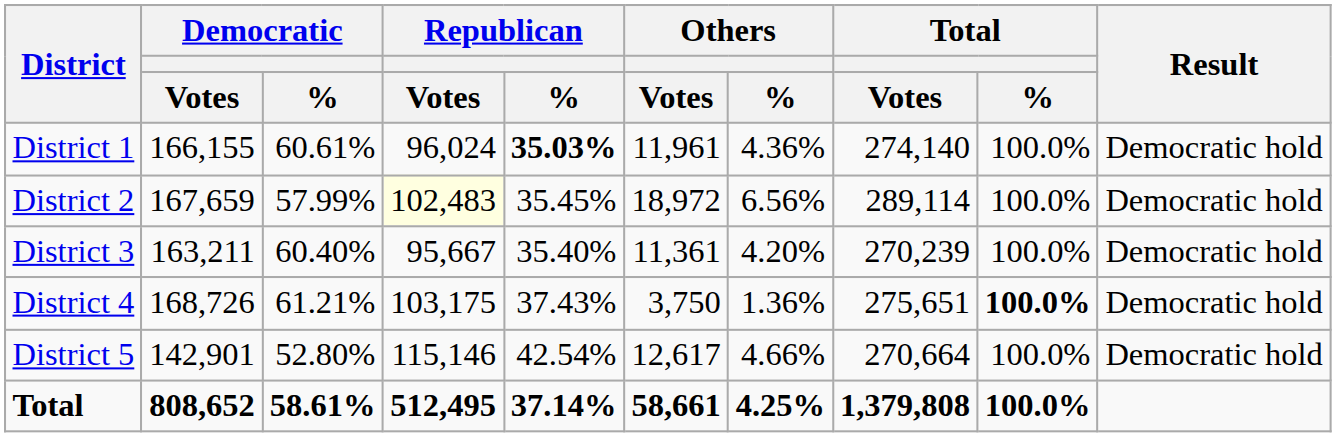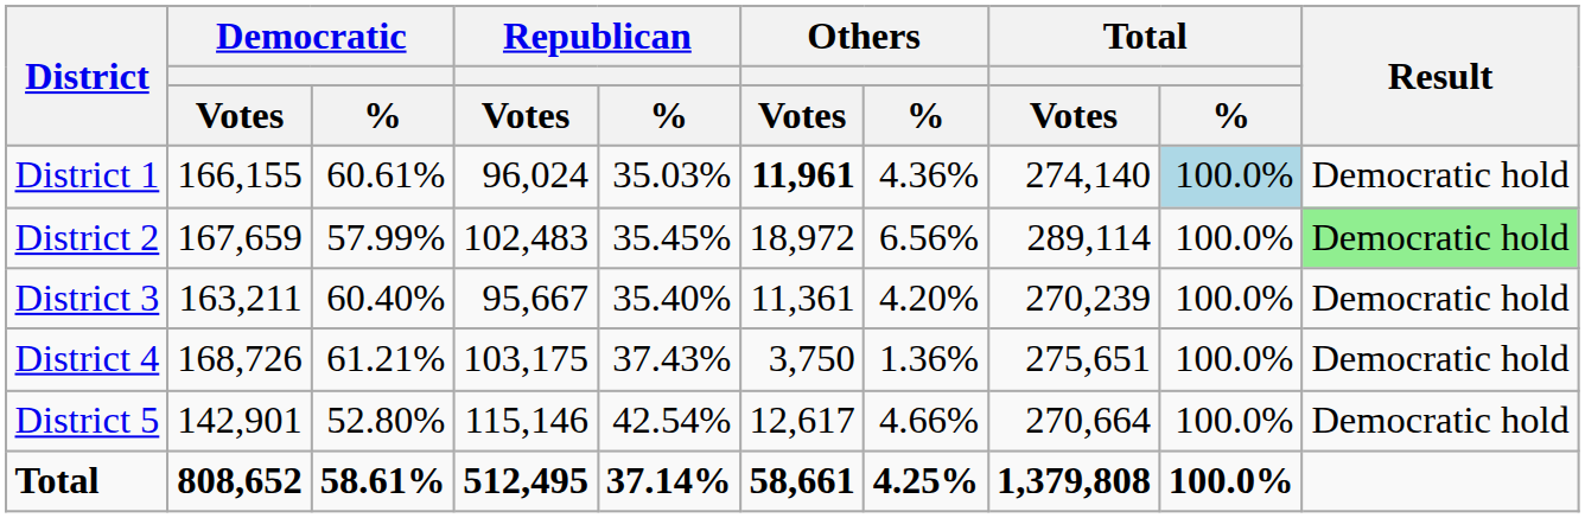District 1 | Republican / %: bold -> normal
District 1 | Others / Votes: normal -> bold
District 1 | Total / %: no background -> lightblue background
District 2 | Republican / Votes: lightyellow background -> no background
District 2 | Result: no background -> lightgreen background
District 4 | Total / %: bold -> normal
